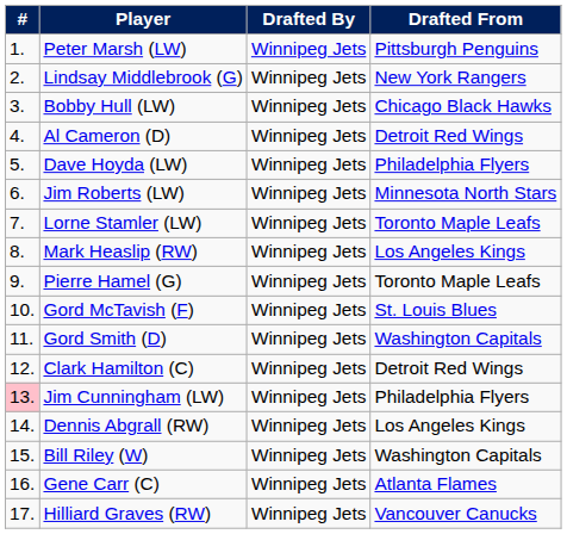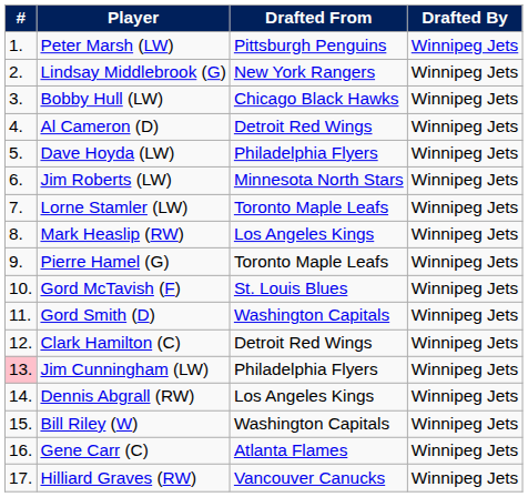columns swapped: Drafted From <-> Drafted By
